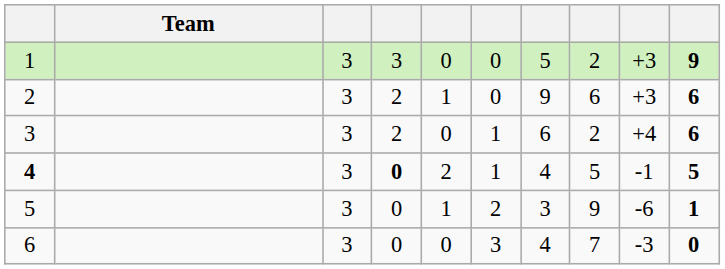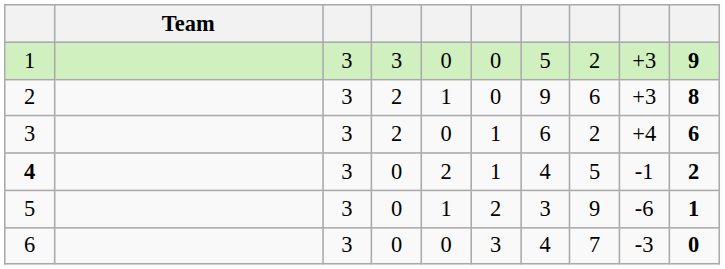row 3 | column 10: 6 -> 8
row 5 | column 4: bold -> normal
row 5 | column 10: 5 -> 2
